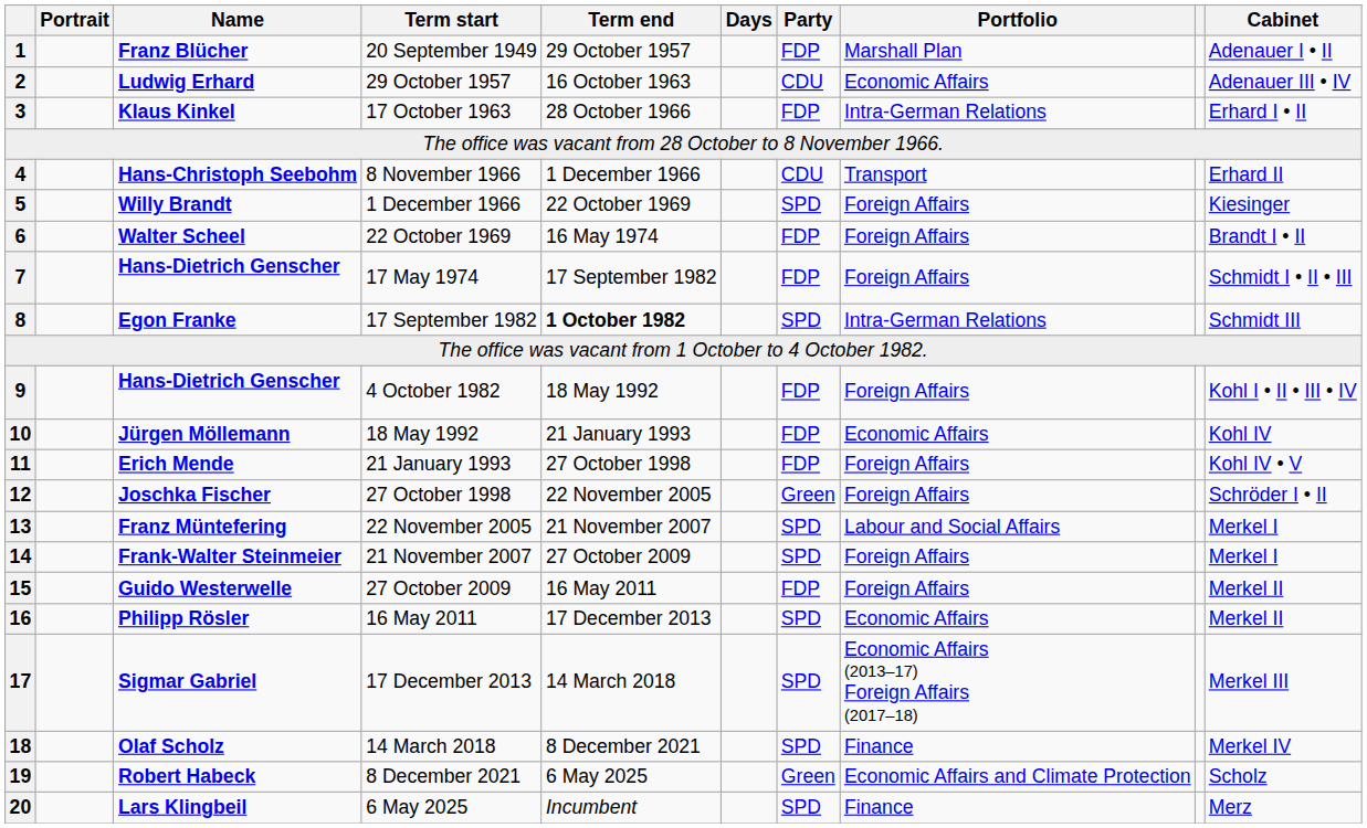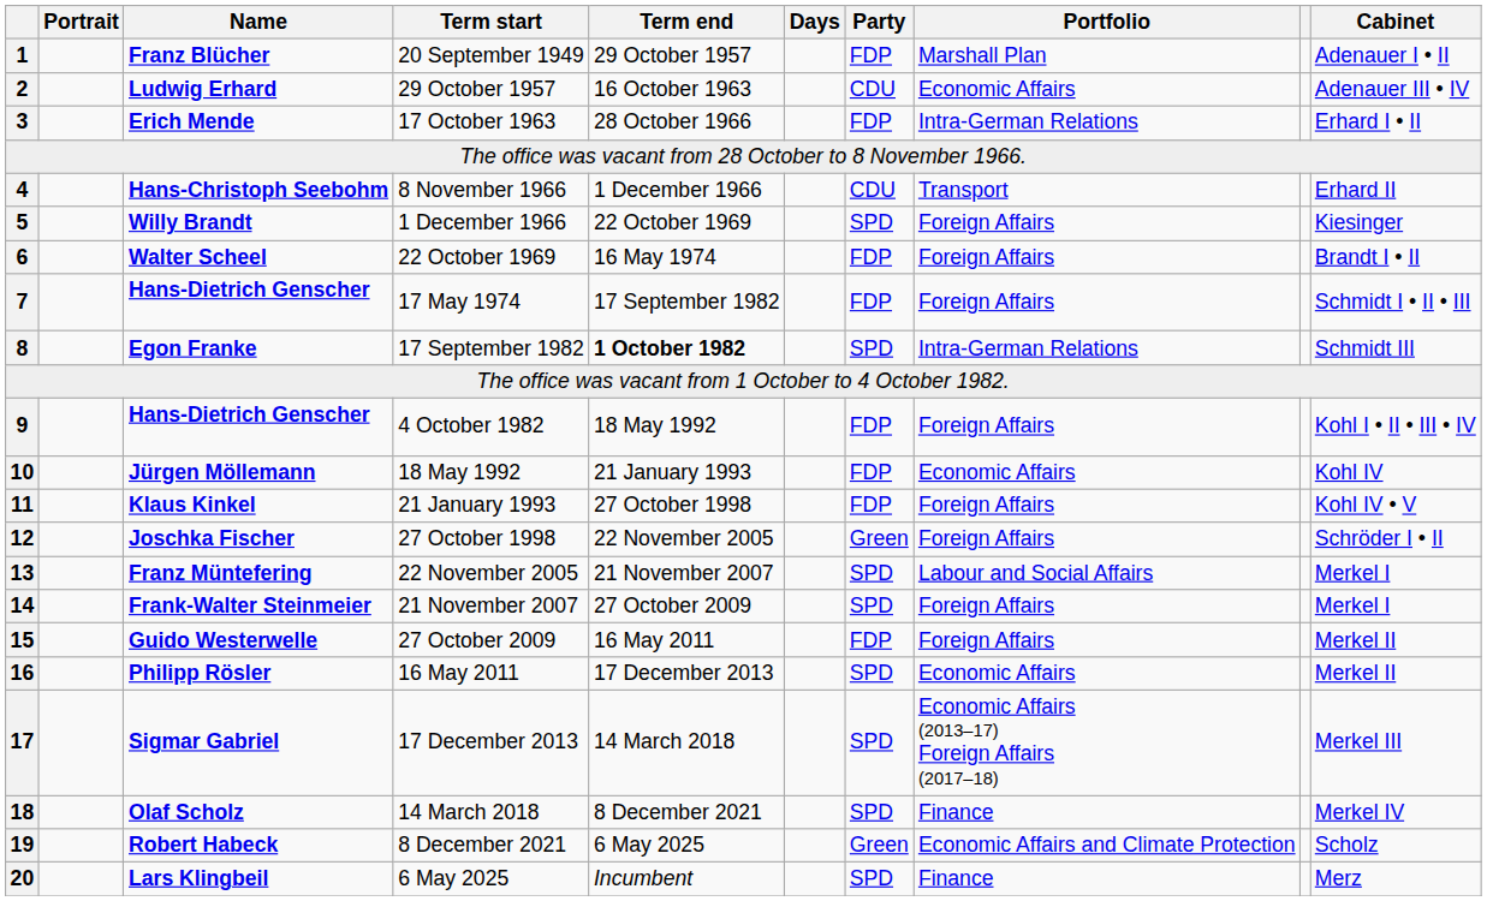3 | Name: Klaus Kinkel -> Erich Mende
11 | Name: Erich Mende -> Klaus Kinkel
